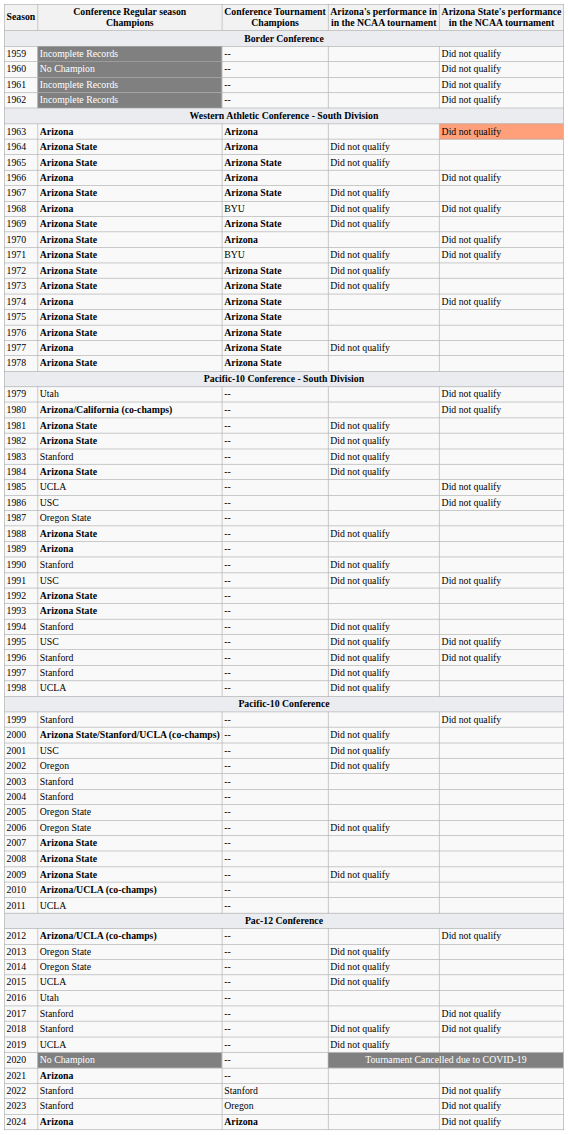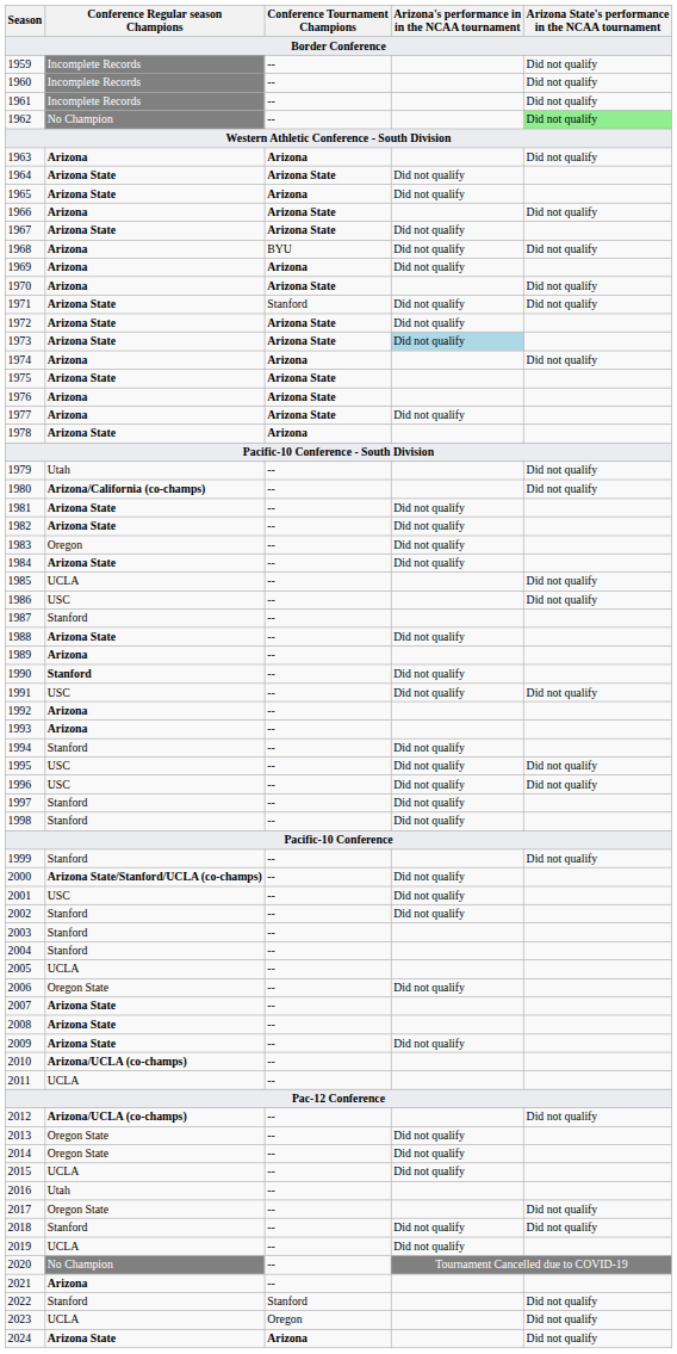1960 | Conference Regular season Champions: No Champion -> Incomplete Records
1962 | Conference Regular season Champions: Incomplete Records -> No Champion
1962 | Arizona State's performance in the NCAA tournament: no background -> lightgreen background
1963 | Arizona State's performance in the NCAA tournament: lightsalmon background -> no background
1964 | Conference Tournament Champions: Arizona -> Arizona State
1965 | Conference Tournament Champions: Arizona State -> Arizona
1966 | Conference Tournament Champions: Arizona -> Arizona State
1969 | Conference Regular season Champions: Arizona State -> Arizona
1969 | Conference Tournament Champions: Arizona State -> Arizona
1970 | Conference Regular season Champions: Arizona State -> Arizona
1970 | Conference Tournament Champions: Arizona -> Arizona State
1971 | Conference Tournament Champions: BYU -> Stanford
1973 | Arizona's performance in in the NCAA tournament: no background -> lightblue background
1974 | Conference Tournament Champions: Arizona State -> Arizona
1976 | Conference Regular season Champions: Arizona State -> Arizona
1978 | Conference Tournament Champions: Arizona State -> Arizona
1983 | Conference Regular season Champions: Stanford -> Oregon
1987 | Conference Regular season Champions: Oregon State -> Stanford
1990 | Conference Regular season Champions: normal -> bold
1992 | Conference Regular season Champions: Arizona State -> Arizona
1993 | Conference Regular season Champions: Arizona State -> Arizona
1996 | Conference Regular season Champions: Stanford -> USC
1998 | Conference Regular season Champions: UCLA -> Stanford
2002 | Conference Regular season Champions: Oregon -> Stanford
2005 | Conference Regular season Champions: Oregon State -> UCLA
2017 | Conference Regular season Champions: Stanford -> Oregon State
2023 | Conference Regular season Champions: Stanford -> UCLA
2024 | Conference Regular season Champions: Arizona -> Arizona State
